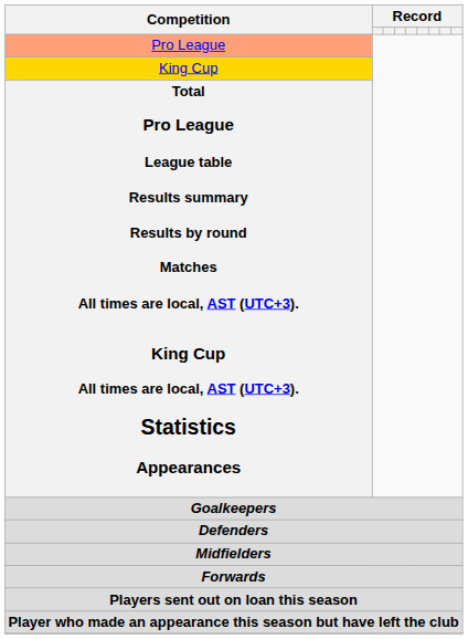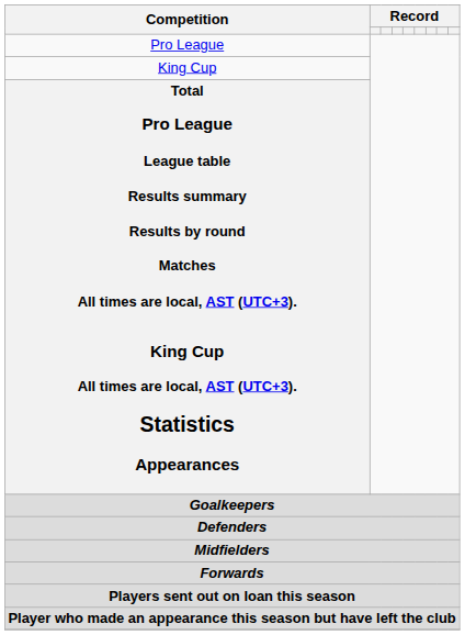Pro League | Competition: lightsalmon background -> no background
King Cup | Competition: gold background -> no background
